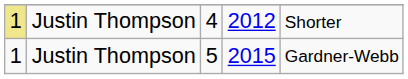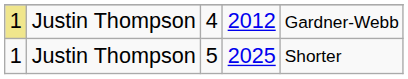row 1 | column 5: Shorter -> Gardner-Webb
row 2 | column 4: 2015 -> 2025
row 2 | column 5: Gardner-Webb -> Shorter
